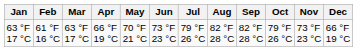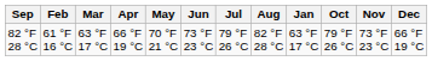columns swapped: Jan <-> Sep
